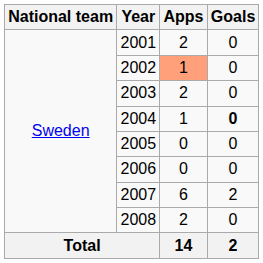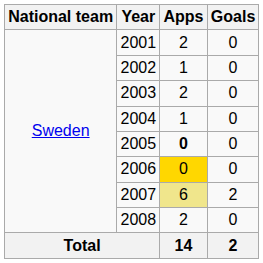2002 | Apps: lightsalmon background -> no background
2004 | Goals: bold -> normal
2005 | Apps: normal -> bold
2006 | Apps: no background -> gold background
2007 | Apps: no background -> khaki background
